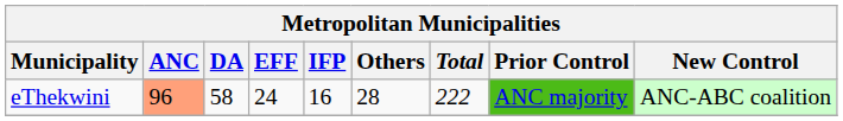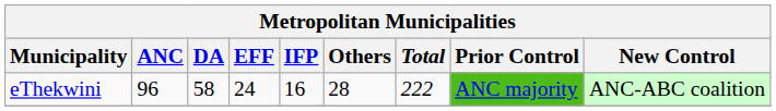eThekwini | ANC: lightsalmon background -> no background
